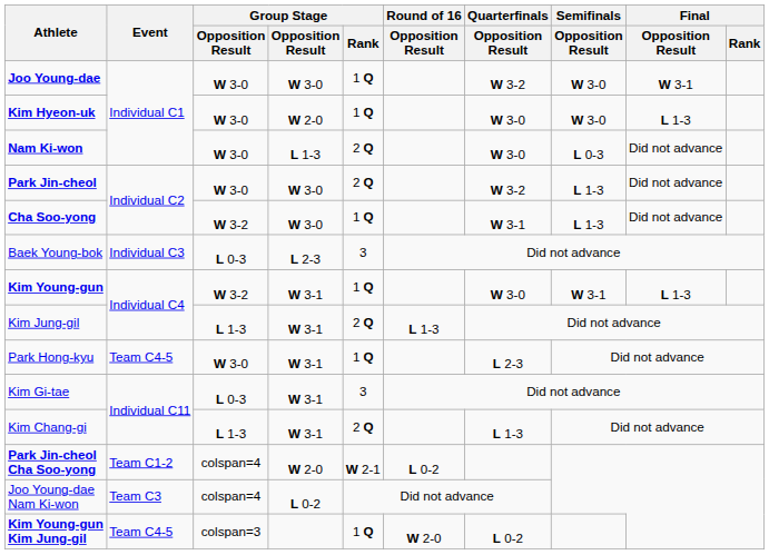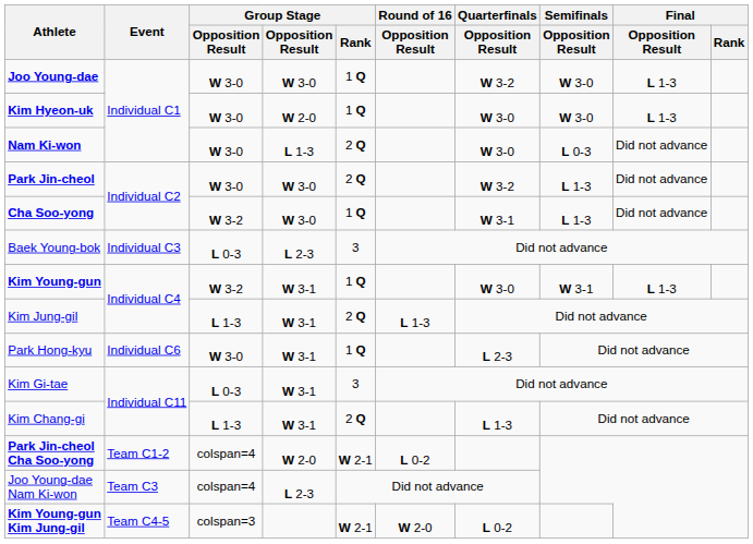Joo Young-dae | Final / Opposition Result: W 3-1 -> L 1-3
Park Hong-kyu | Event: Team C4-5 -> Individual C6
Joo Young-dae Nam Ki-won | column 4: L 0-2 -> L 2-3
Kim Young-gun Kim Jung-gil | Group Stage / Rank: 1 Q -> W 2-1
